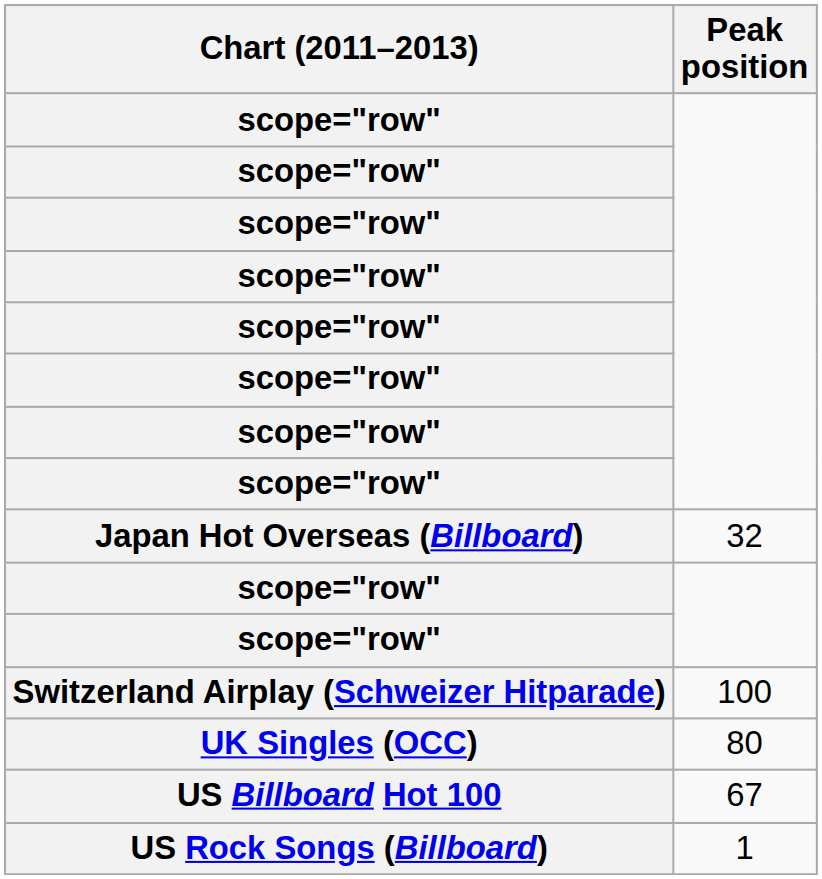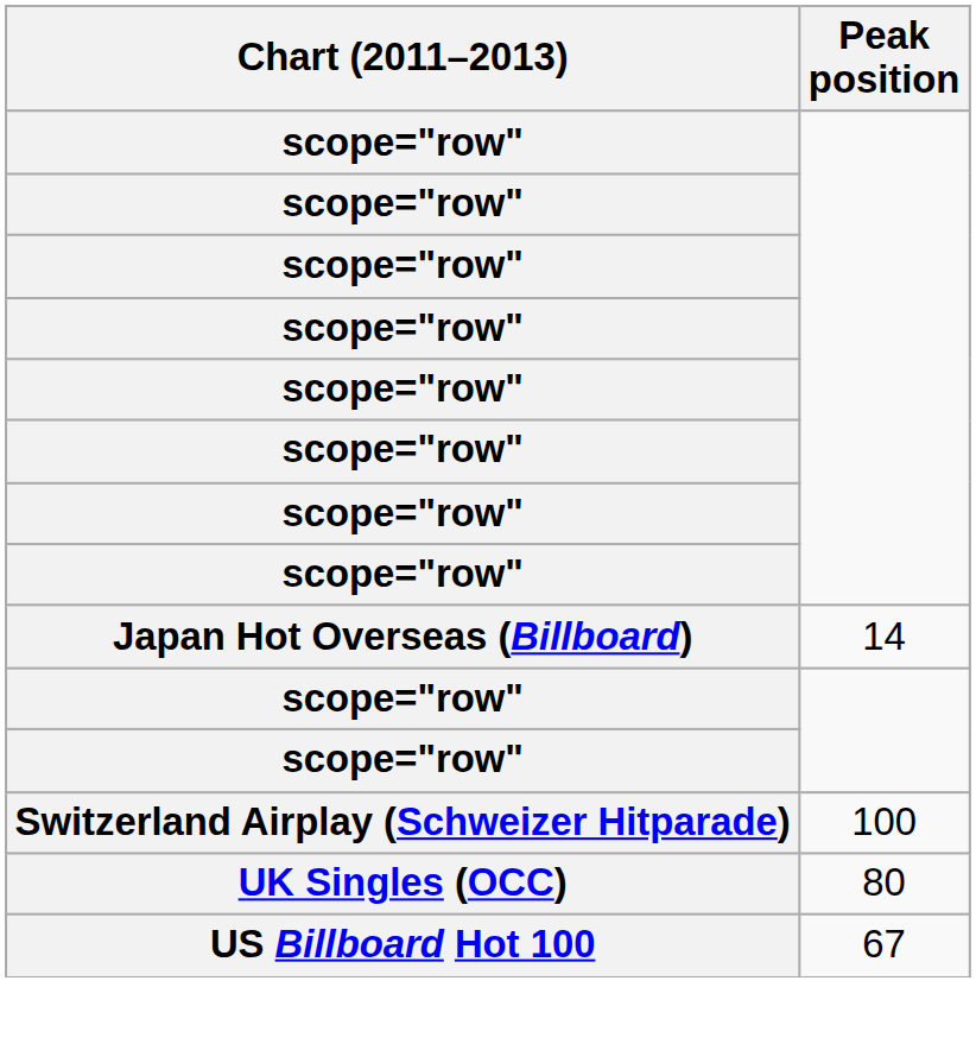Japan Hot Overseas (Billboard) | Peak position: 32 -> 14
- row: US Rock Songs (Billboard) | 1
